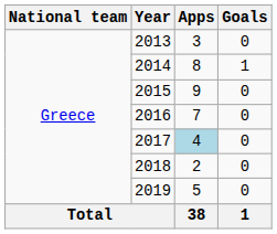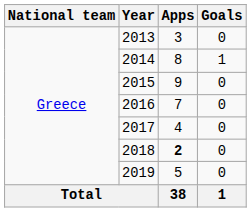2017 | Apps: lightblue background -> no background
2018 | Apps: normal -> bold
